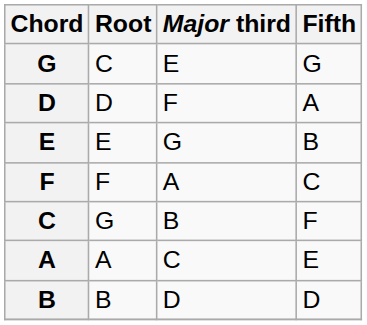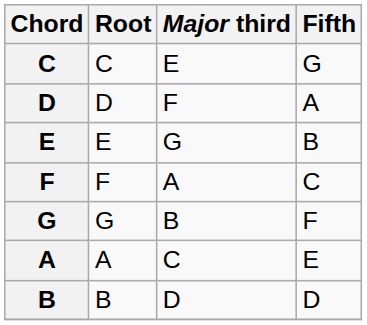row 2 | Chord: G -> C
row 6 | Chord: C -> G
